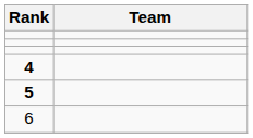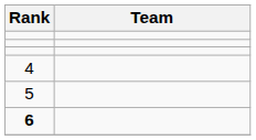row 5 | Rank: bold -> normal
row 6 | Rank: bold -> normal
row 7 | Rank: normal -> bold
